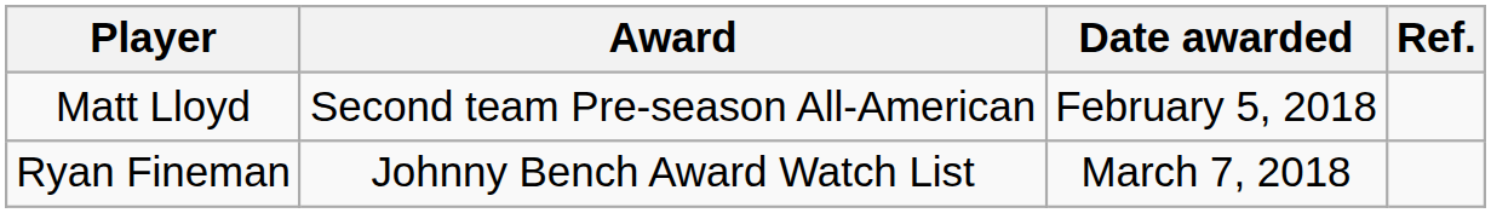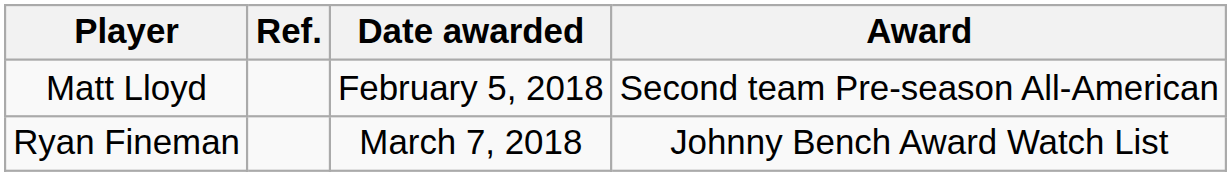columns swapped: Award <-> Ref.
